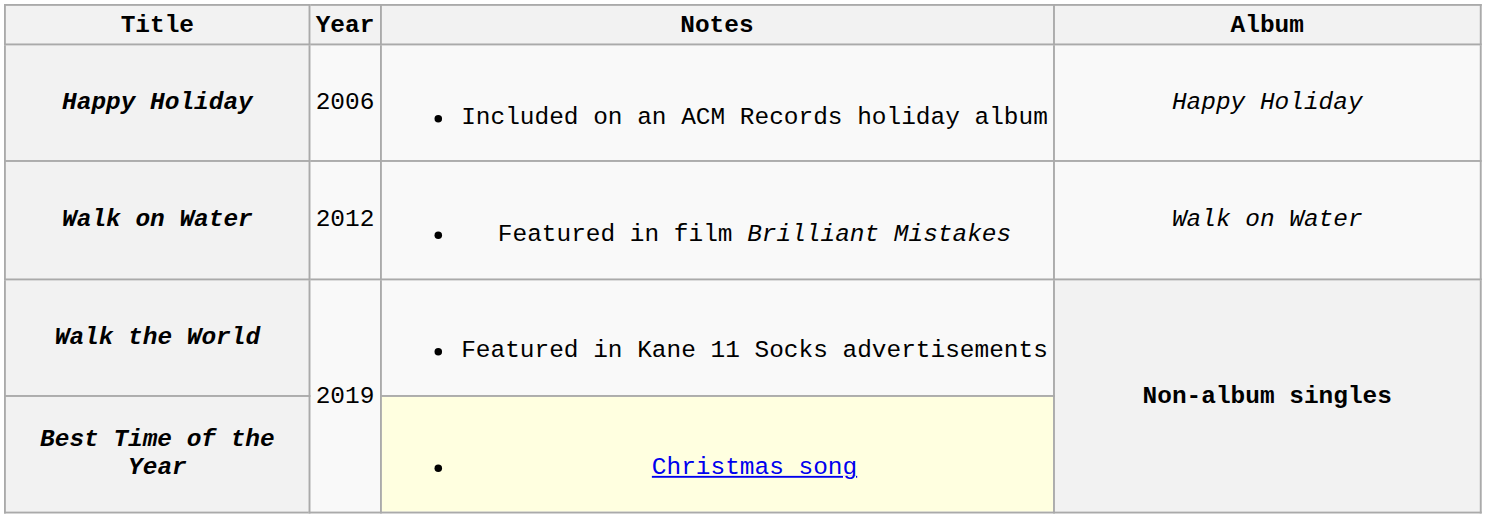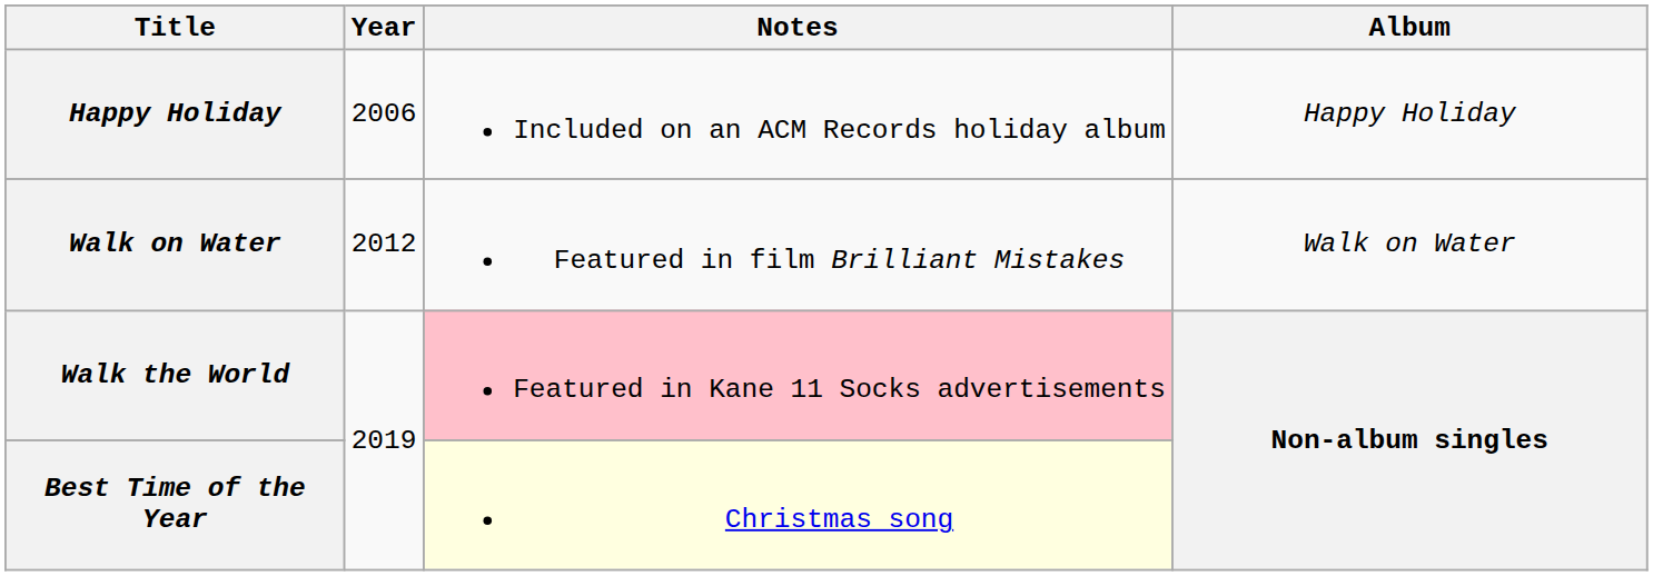Walk the World | Notes: no background -> pink background
